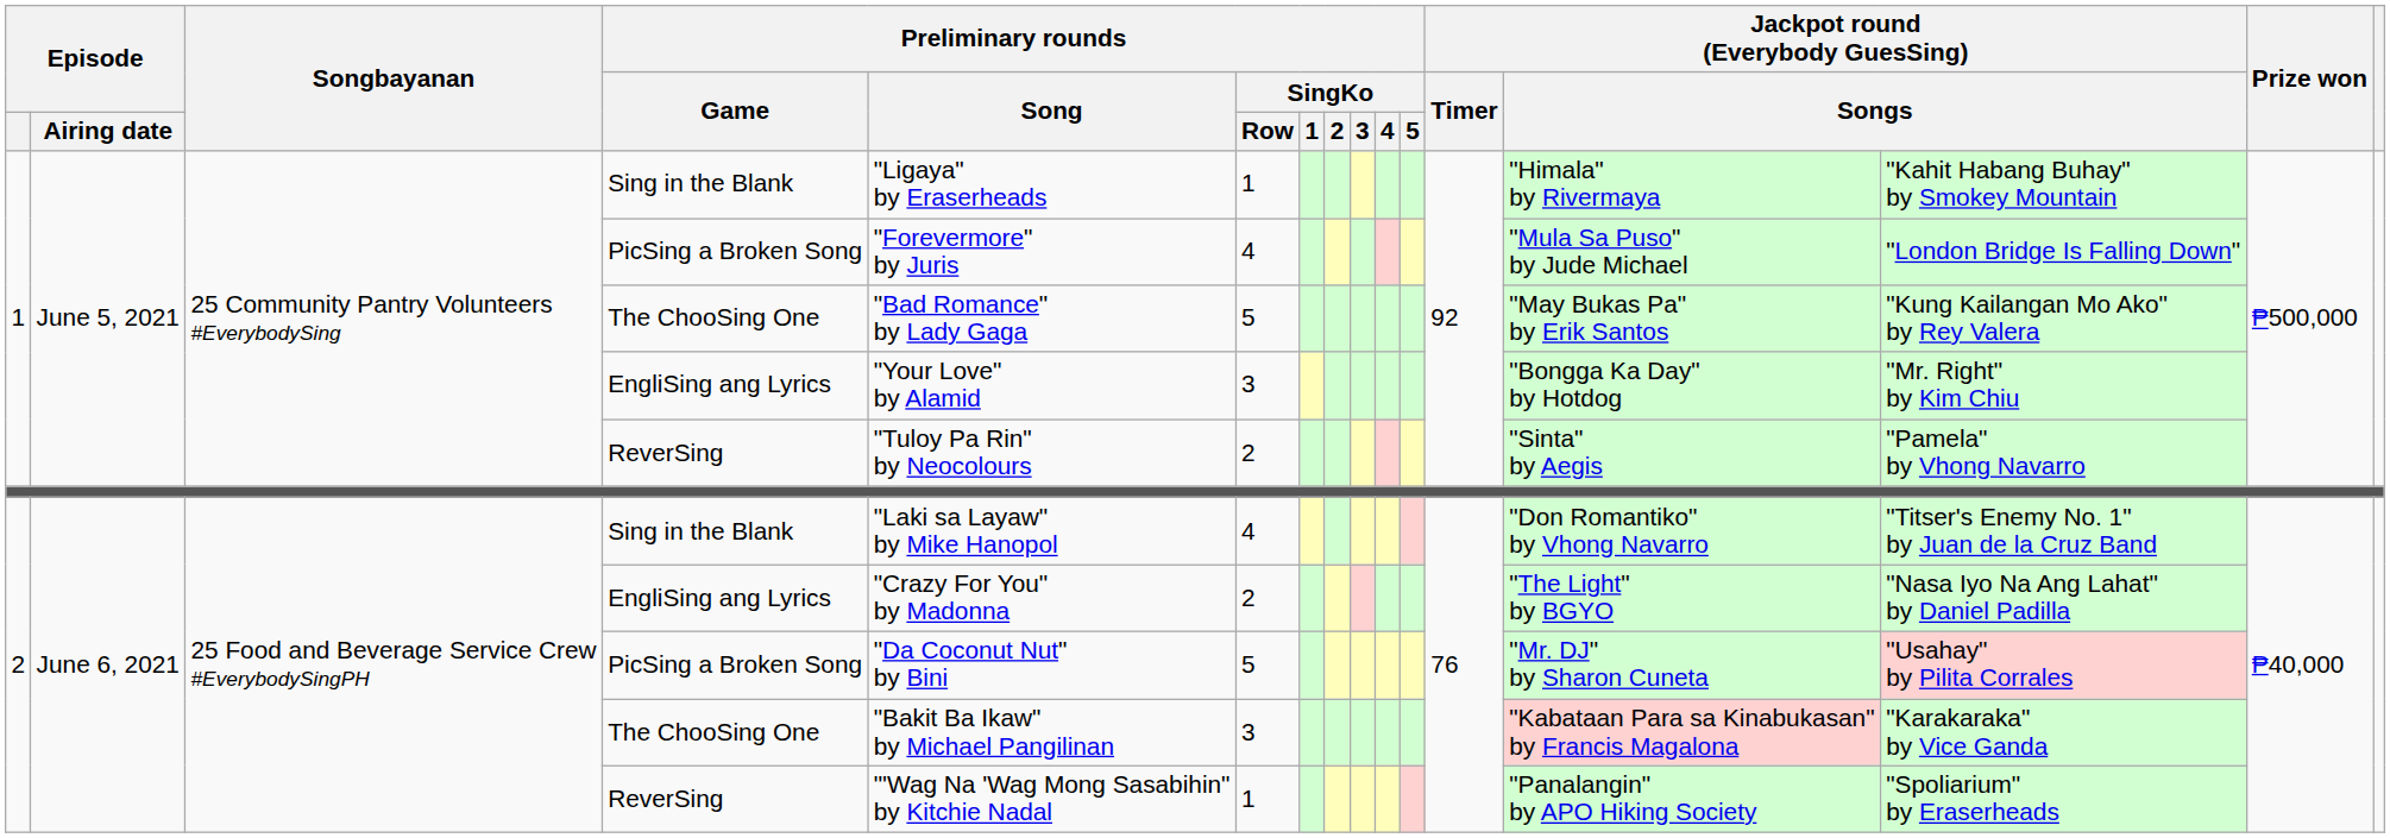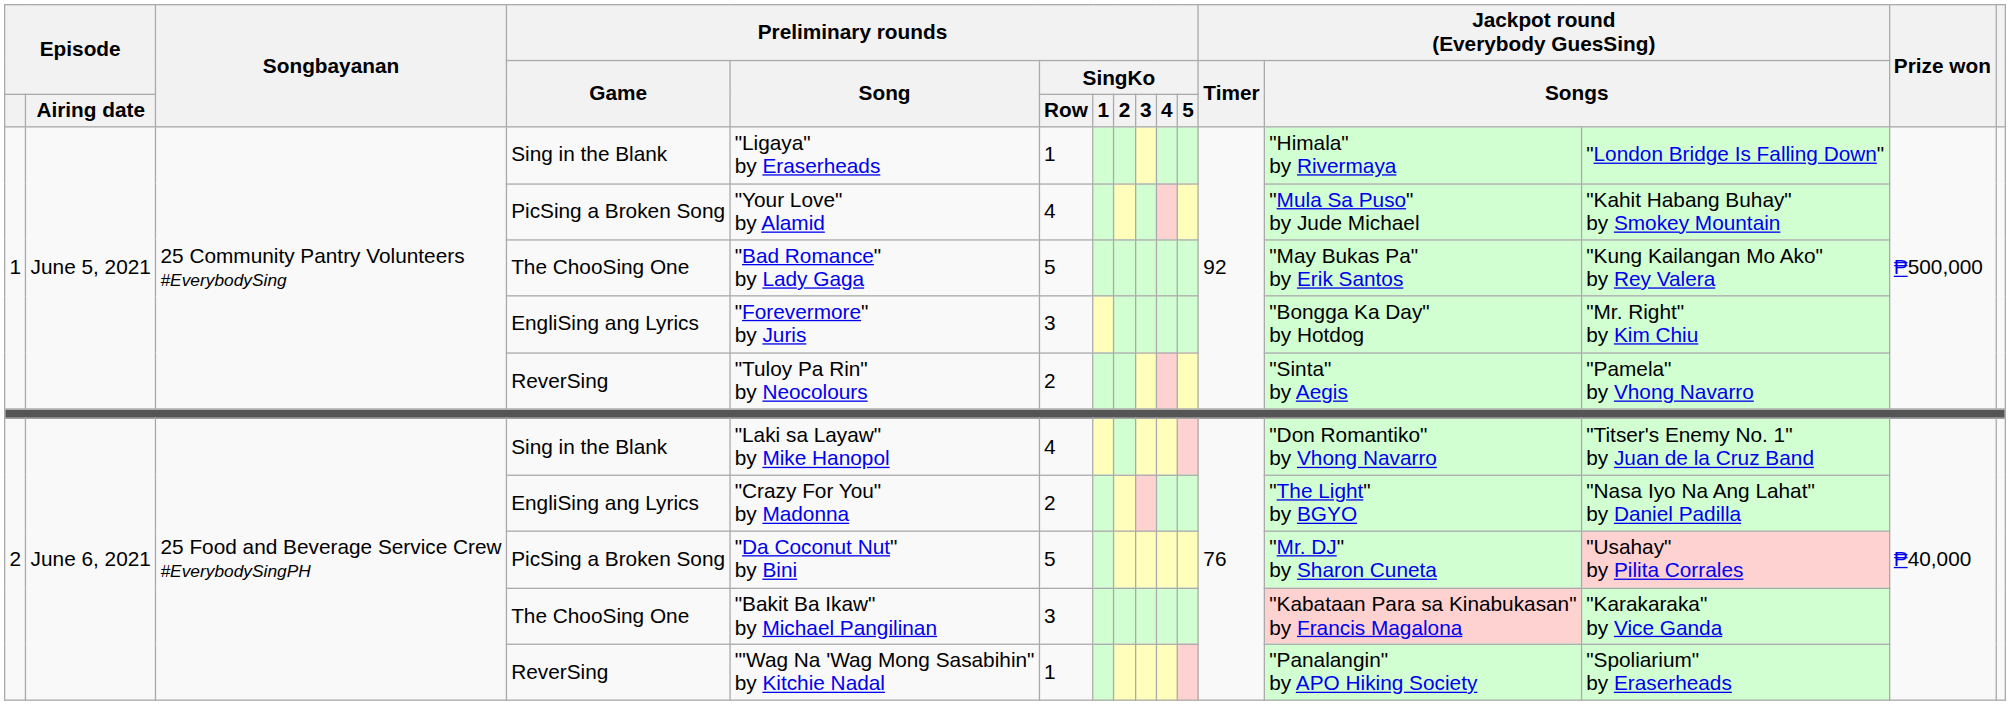1 / Sing in the Blank | column 14: "Kahit Habang Buhay" by Smokey Mountain -> "London Bridge Is Falling Down"
1 / PicSing a Broken Song | Preliminary rounds / Song: "Forevermore" by Juris -> "Your Love" by Alamid
1 / PicSing a Broken Song | column 14: "London Bridge Is Falling Down" -> "Kahit Habang Buhay" by Smokey Mountain
1 / EngliSing ang Lyrics | Preliminary rounds / Song: "Your Love" by Alamid -> "Forevermore" by Juris
